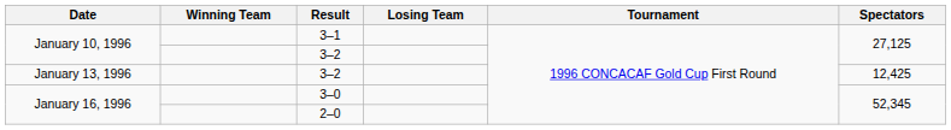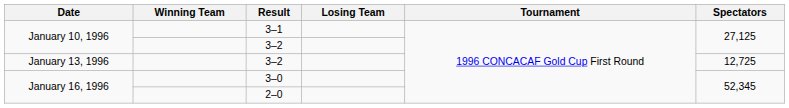January 13, 1996 / 3–2 | Spectators: 12,425 -> 12,725
